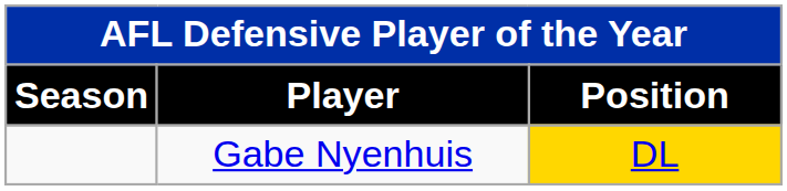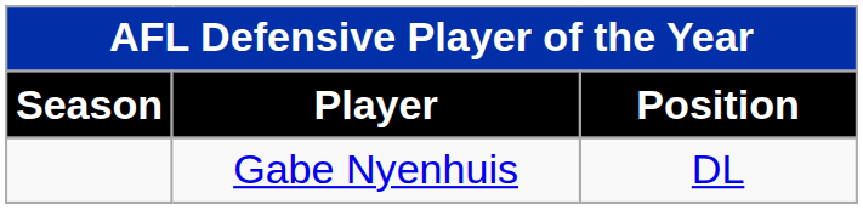Gabe Nyenhuis | Position: gold background -> no background
